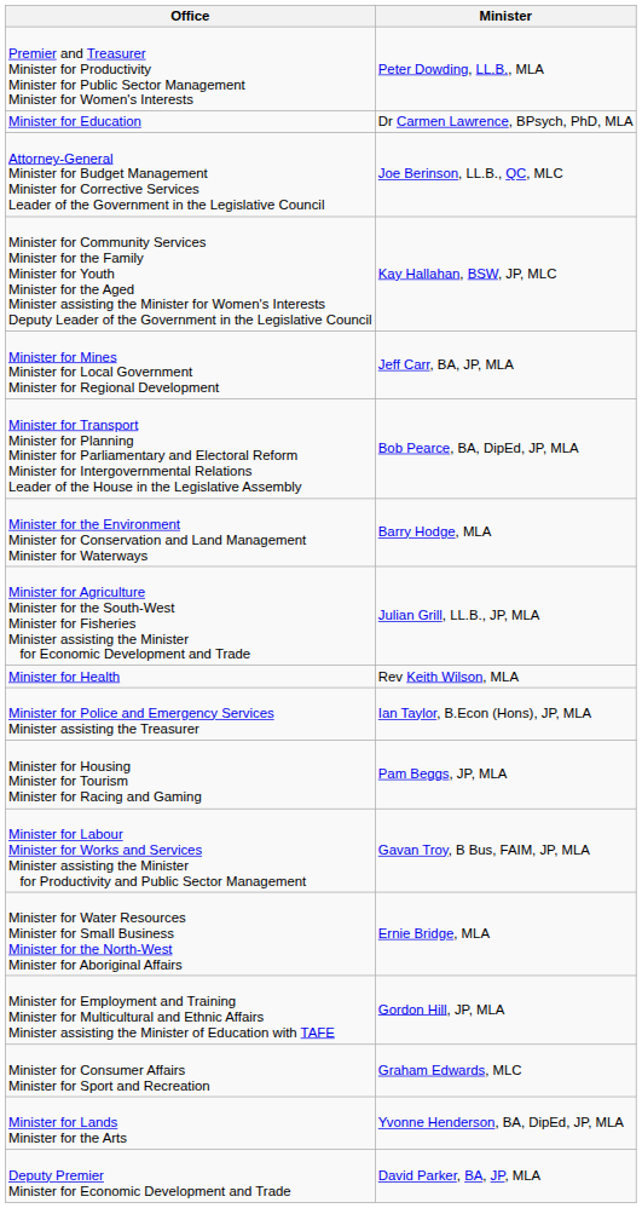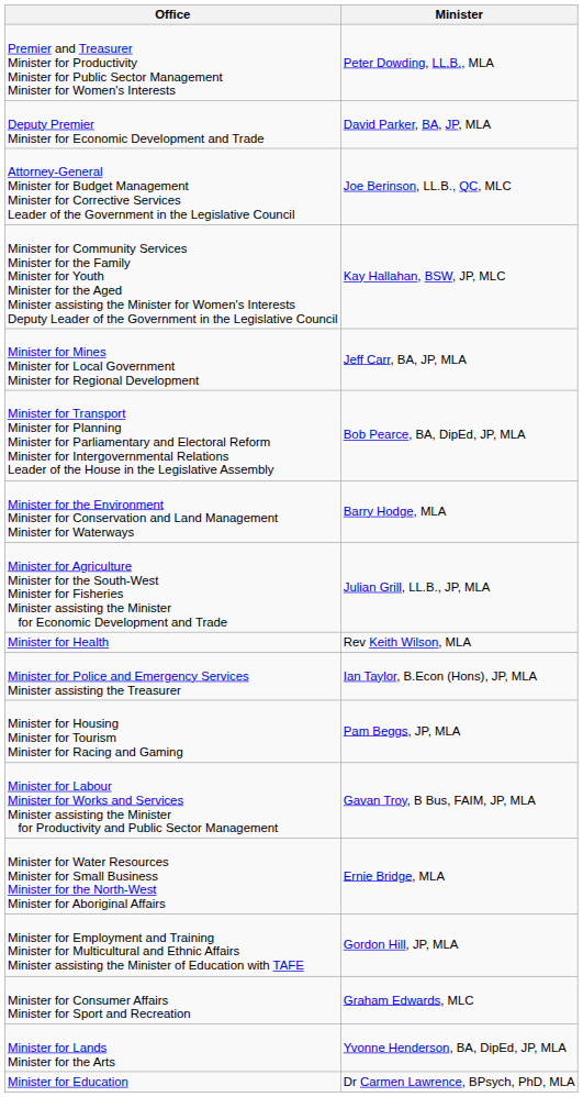rows swapped: Deputy Premier Minister for Economic Development and Trade <-> Minister for Education
